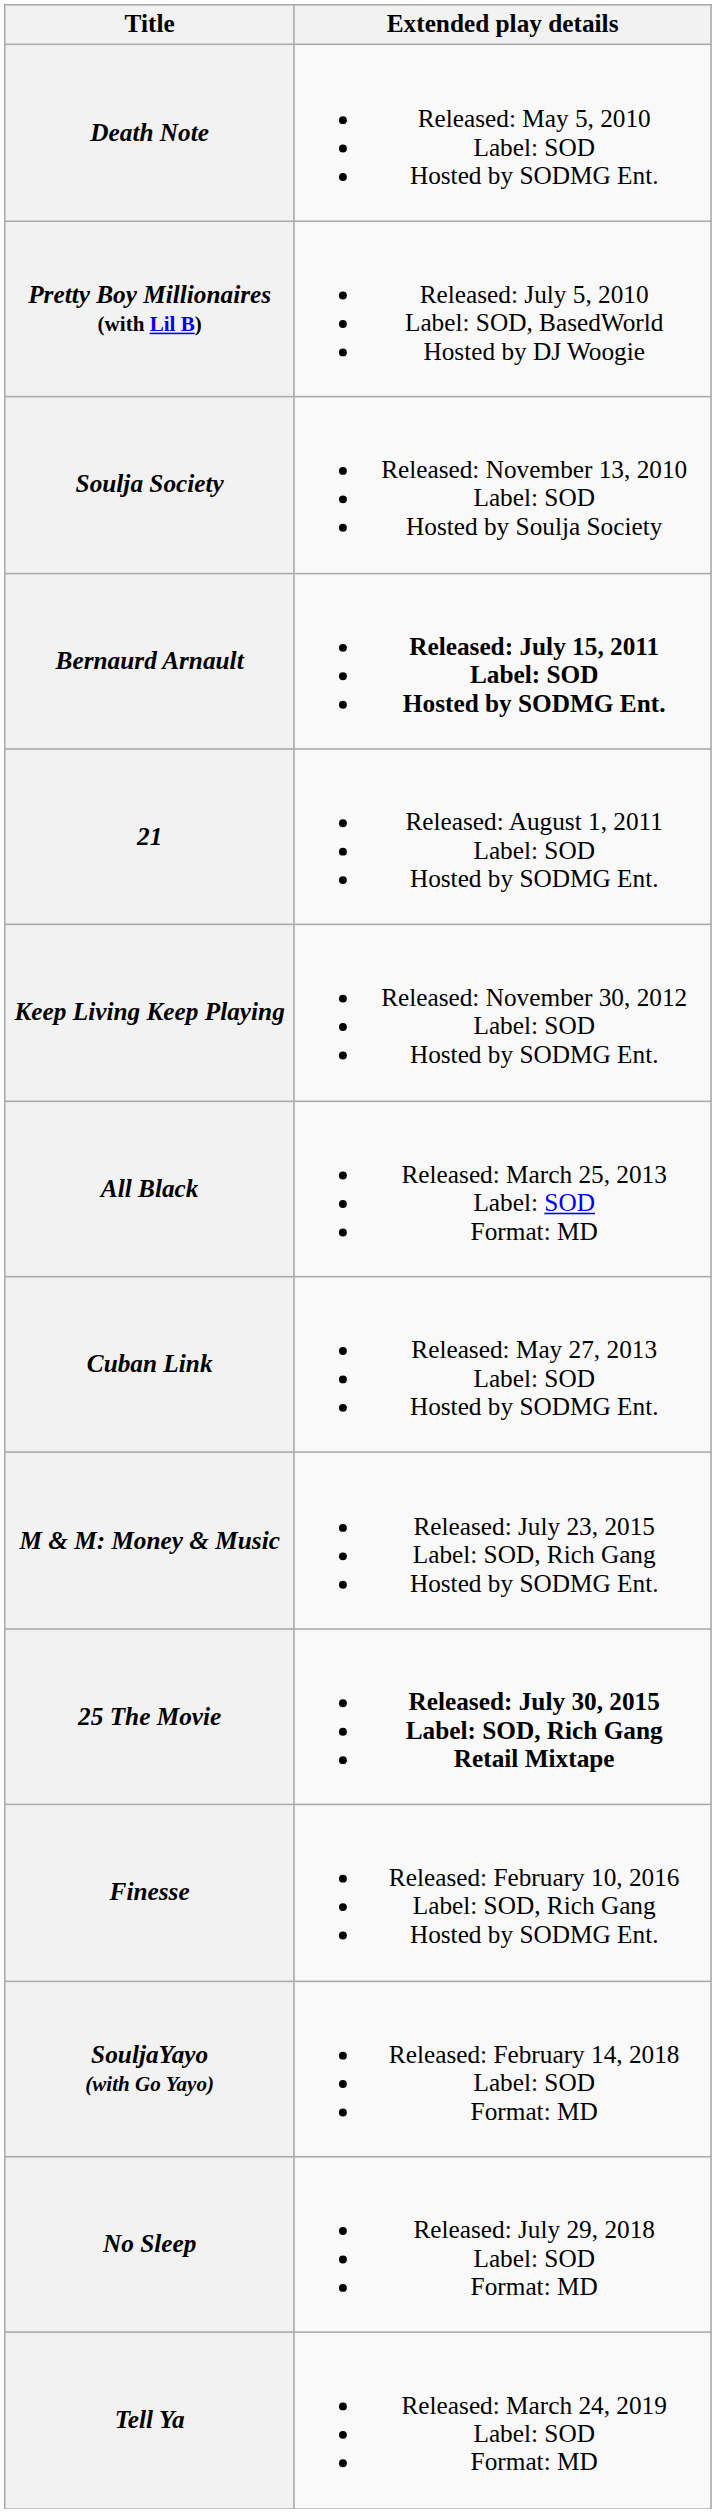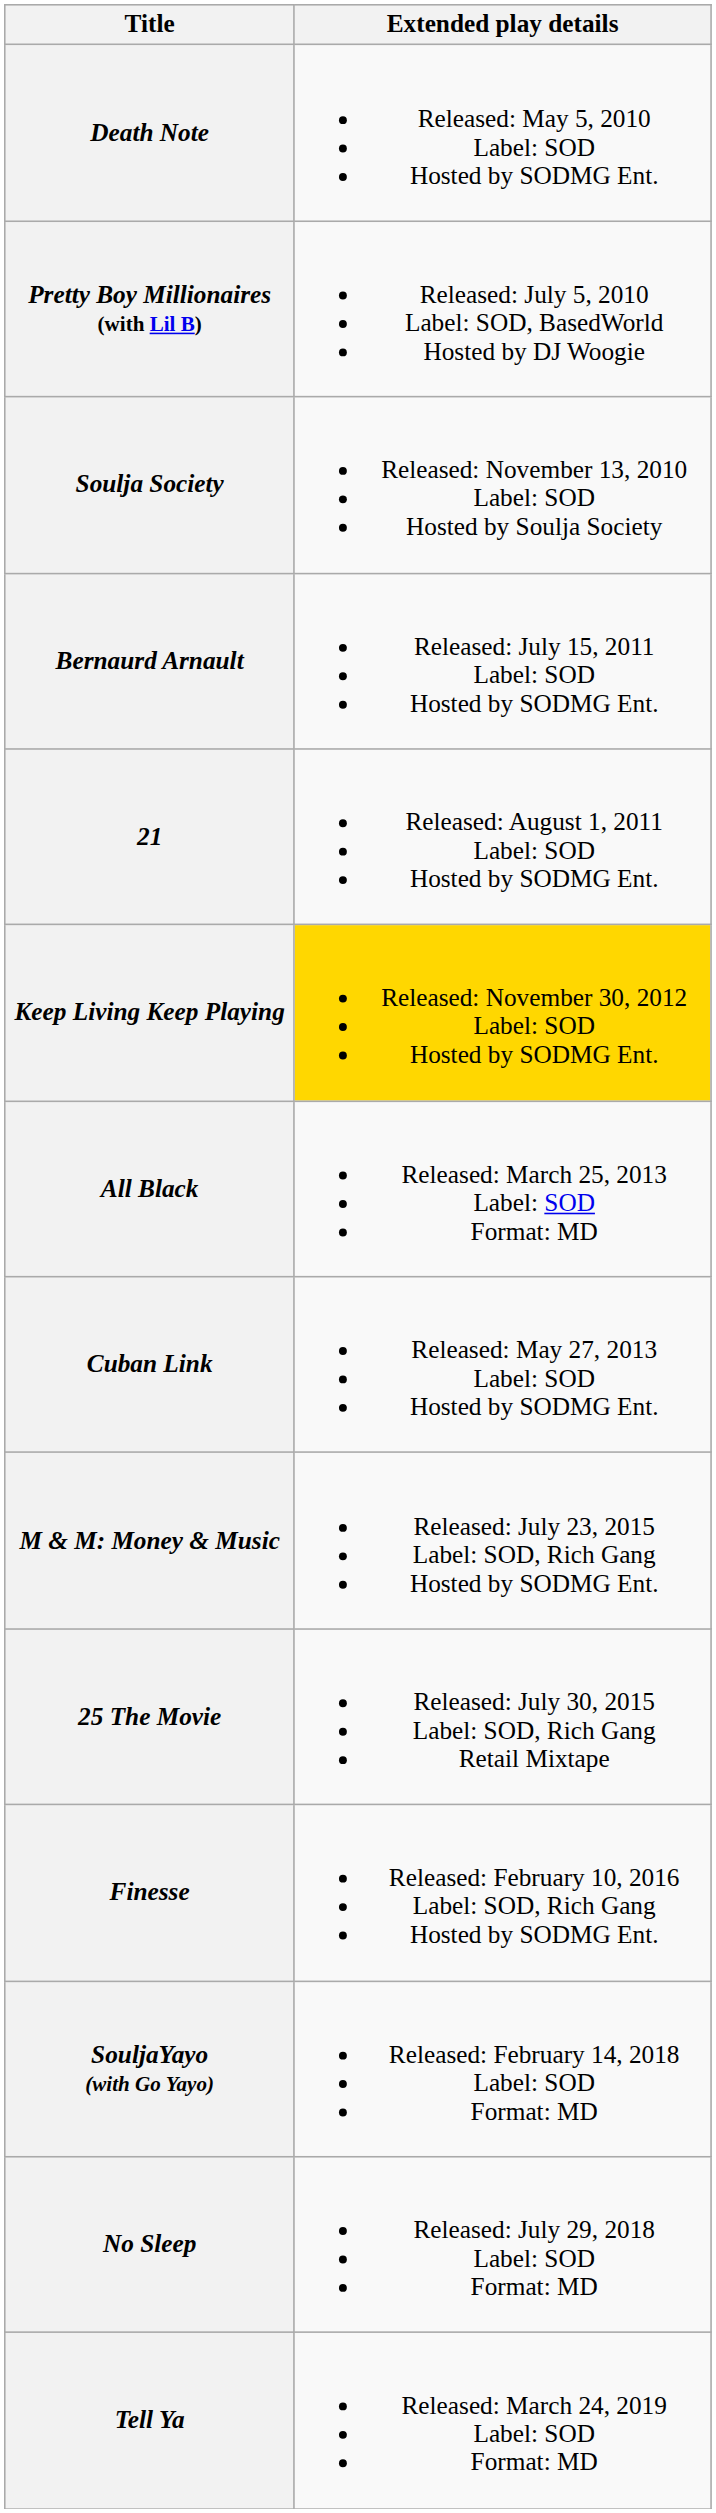Bernaurd Arnault | Extended play details: bold -> normal
Keep Living Keep Playing | Extended play details: no background -> gold background
25 The Movie | Extended play details: bold -> normal
